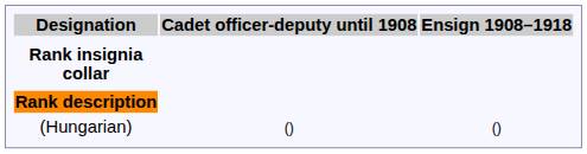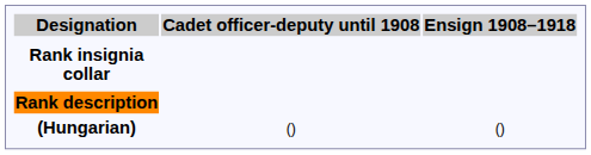(Hungarian) | Designation / Rank insignia collar: normal -> bold
